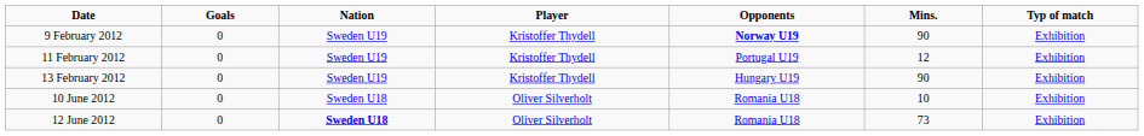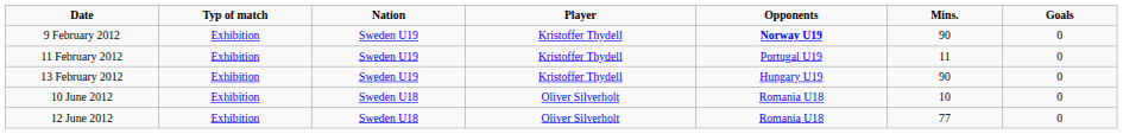columns swapped: Typ of match <-> Goals
11 February 2012 | Mins.: 12 -> 11
12 June 2012 | Nation: bold -> normal
12 June 2012 | Mins.: 73 -> 77
